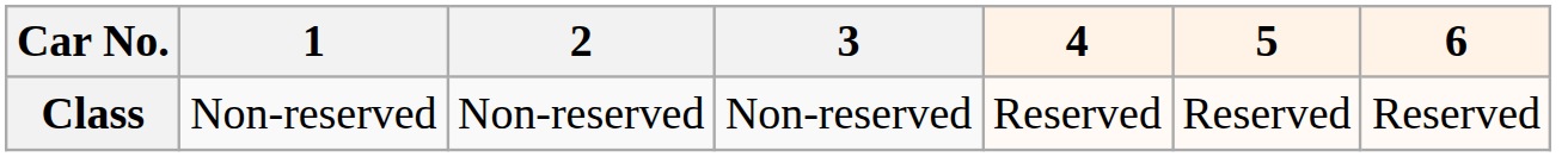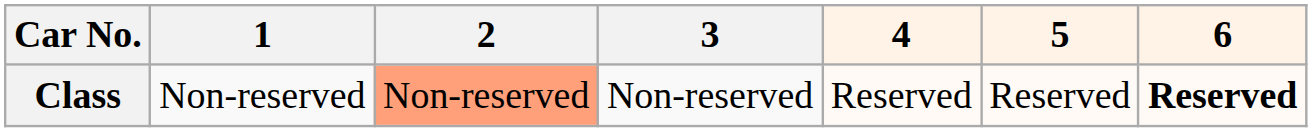Class | 2: no background -> lightsalmon background
Class | column 7: normal -> bold
